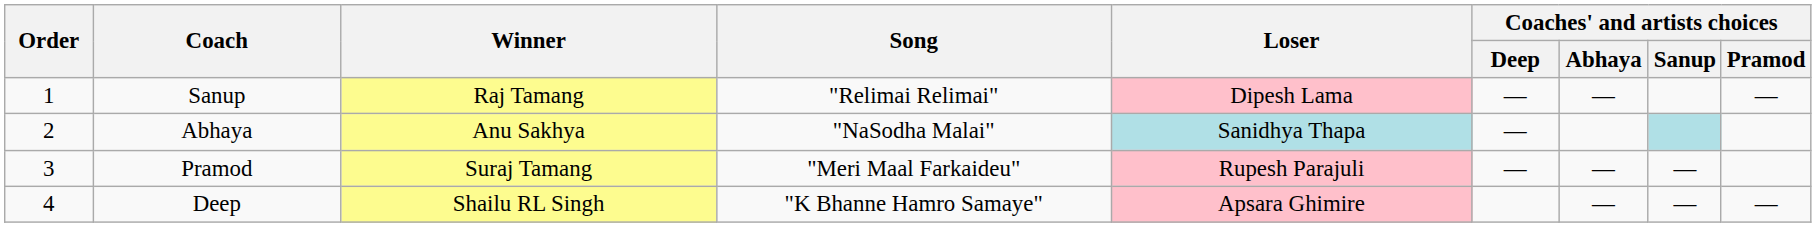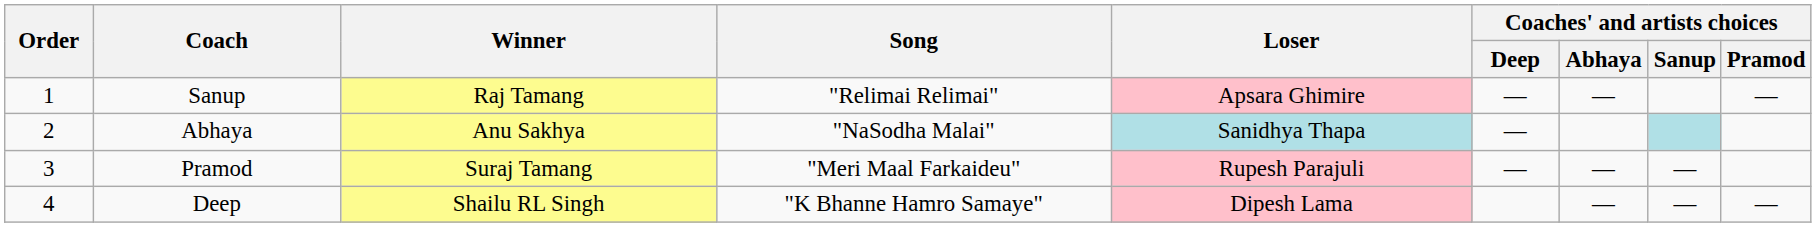row 3 | Loser: Dipesh Lama -> Apsara Ghimire
row 6 | Loser: Apsara Ghimire -> Dipesh Lama
